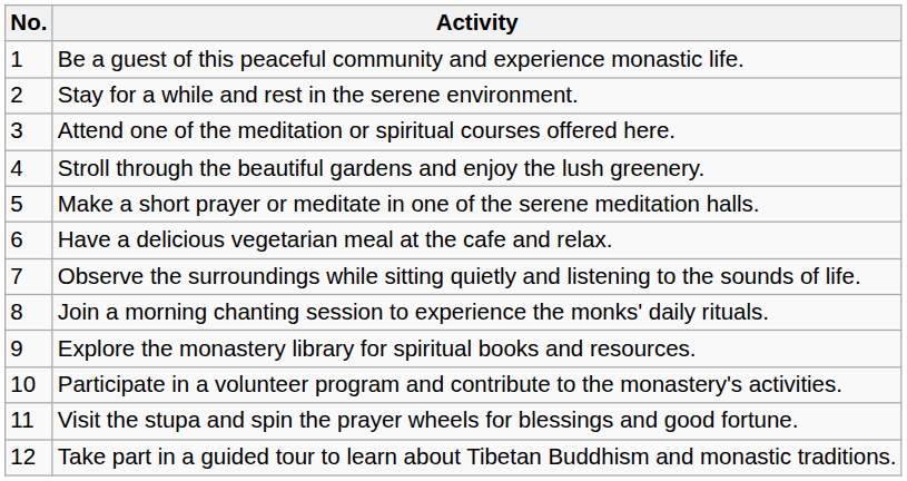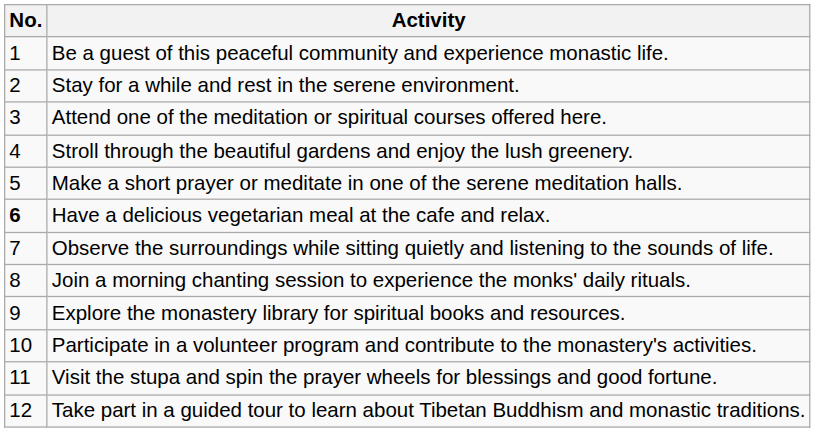Have a delicious vegetarian meal at the cafe and relax. | No.: normal -> bold
